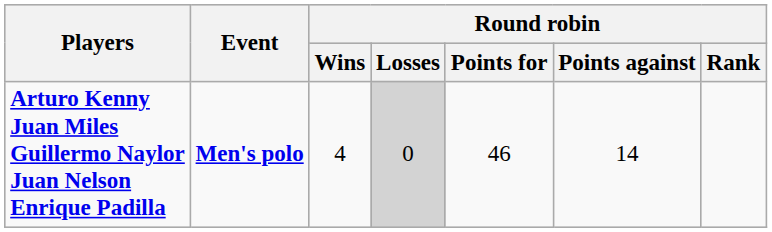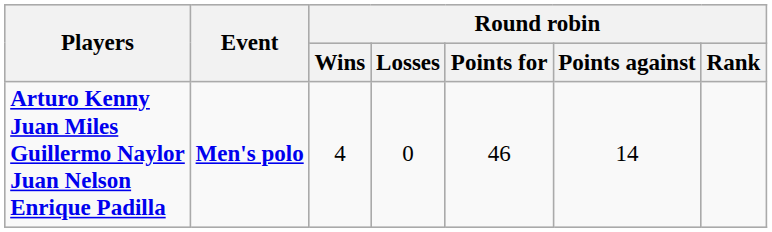row 3 | Round robin / Losses: lightgrey background -> no background
